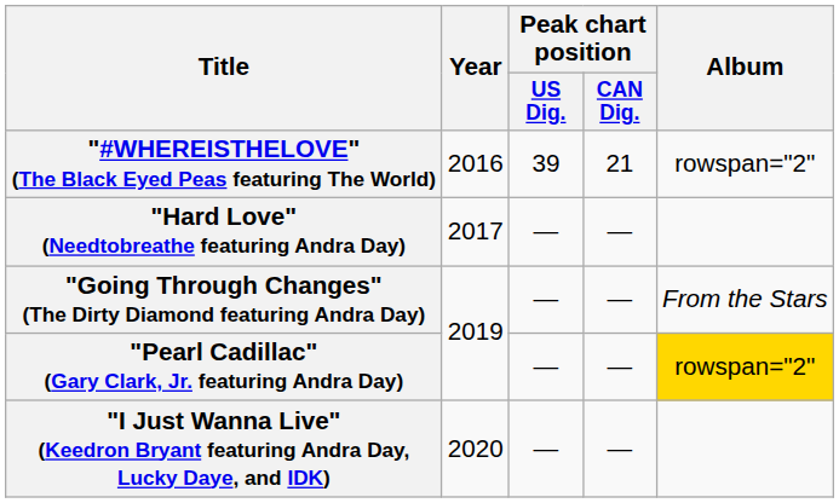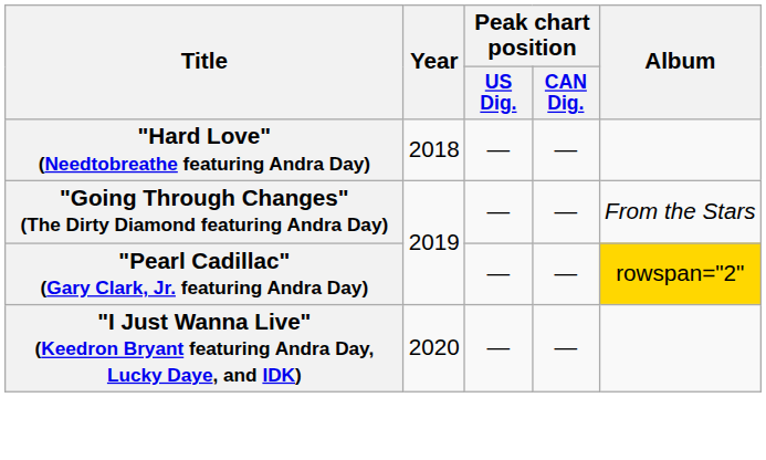- row: "#WHEREISTHELOVE" (The Black Eyed Peas featuring The World) | 2016 | 39 | 21 | rowspan="2"
"Hard Love" (Needtobreathe featuring Andra Day) | Year: 2017 -> 2018
